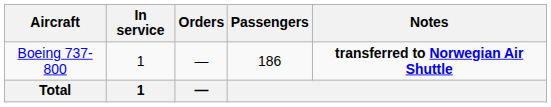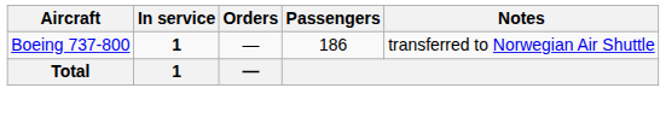Boeing 737-800 | In service: normal -> bold
Boeing 737-800 | Notes: bold -> normal
